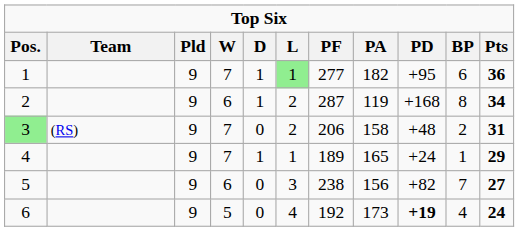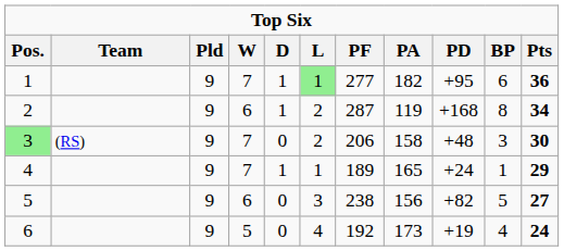row 5 | column 10: 2 -> 3
row 5 | column 11: 31 -> 30
row 7 | column 10: 7 -> 5
row 8 | column 9: bold -> normal
